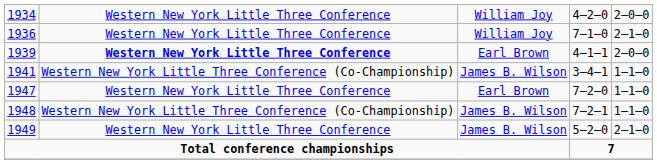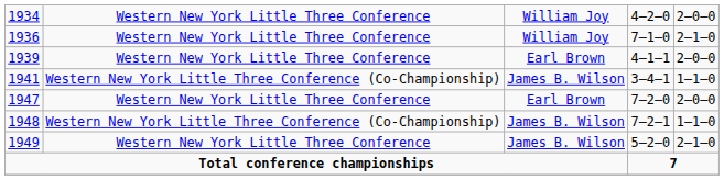1939 | column 2: bold -> normal
1947 | column 5: 1–1–0 -> 2–0–0
